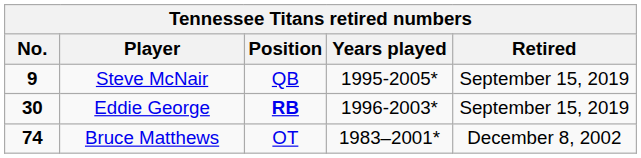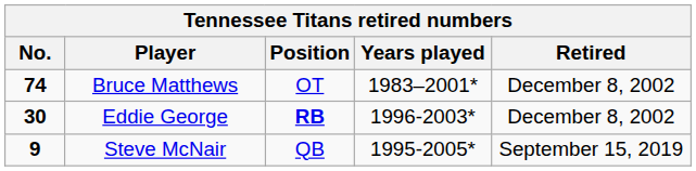rows swapped: Steve McNair <-> Bruce Matthews
Eddie George | Retired: September 15, 2019 -> December 8, 2002
